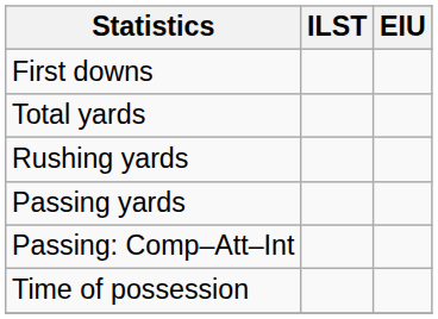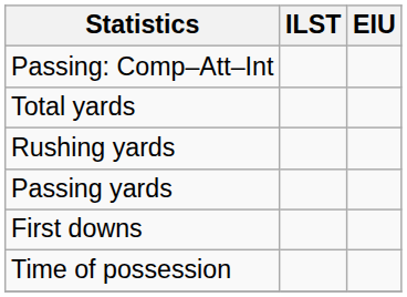rows swapped: First downs <-> Passing: Comp–Att–Int
